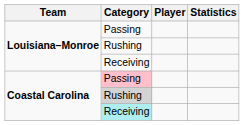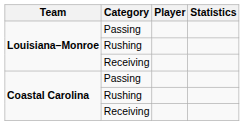Coastal Carolina / Passing | Category: pink background -> no background
Coastal Carolina / Rushing | Category: lightgrey background -> no background
Coastal Carolina / Receiving | Category: paleturquoise background -> no background
